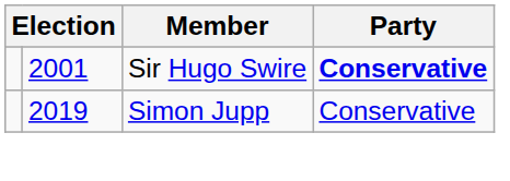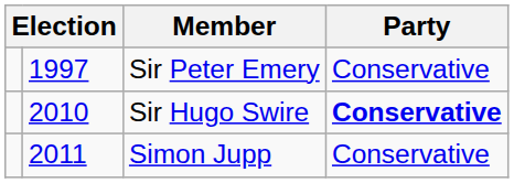+ row: 1997 | Sir Peter Emery | Conservative
Sir Hugo Swire | column 2: 2001 -> 2010
Simon Jupp | column 2: 2019 -> 2011
